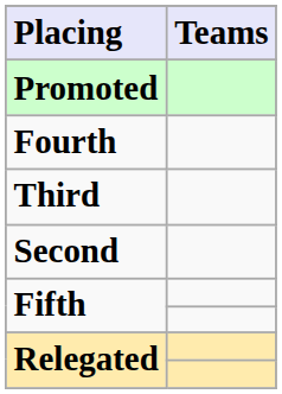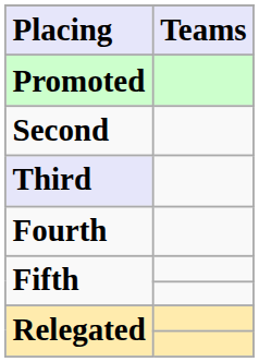row 3 | Placing: Fourth -> Second
row 4 | Placing: no background -> lavender background
row 5 | Placing: Second -> Fourth
